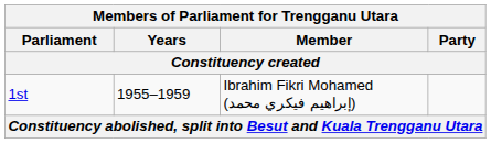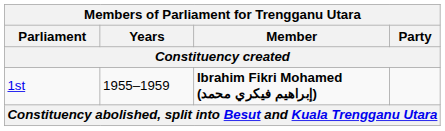1st | Member: normal -> bold
